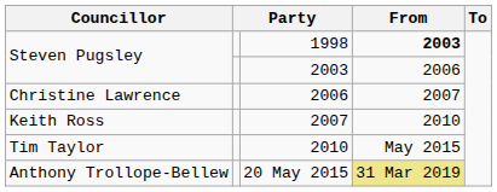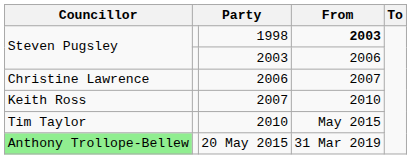20 May 2015 | Councillor: no background -> lightgreen background
20 May 2015 | From: khaki background -> no background
